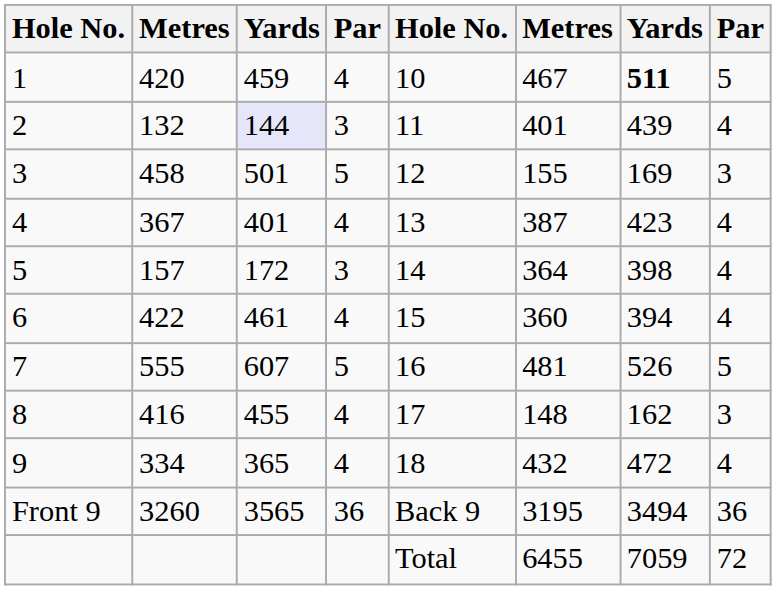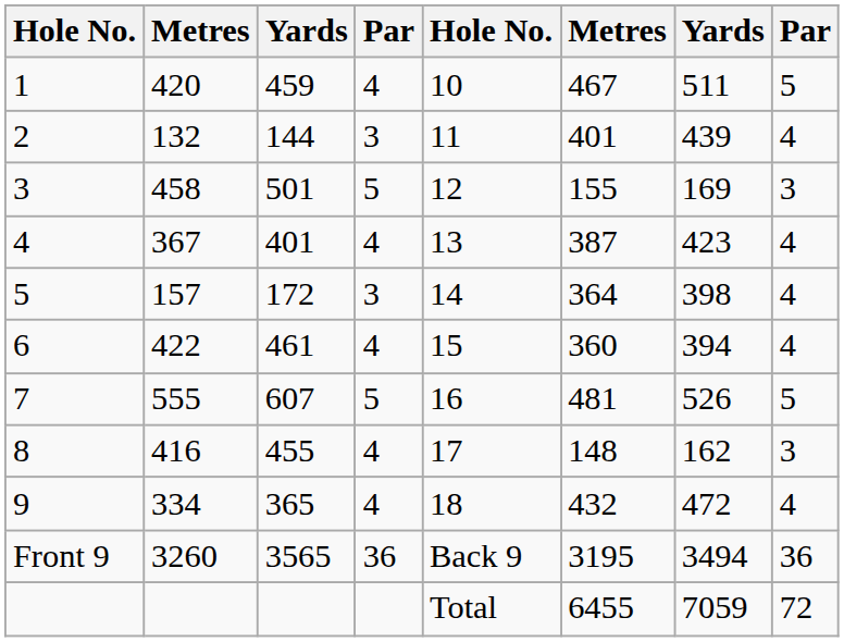1 | column 7: bold -> normal
2 | column 3: lavender background -> no background
